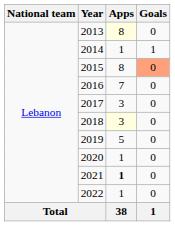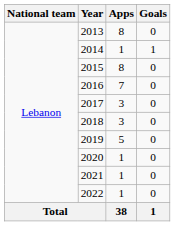2013 | Apps: lightyellow background -> no background
2015 | Goals: lightsalmon background -> no background
2018 | Apps: lightyellow background -> no background
2021 | Apps: bold -> normal
